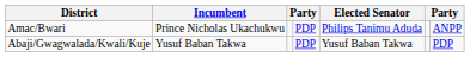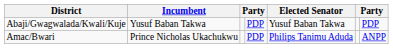rows swapped: Abaji/Gwagwalada/Kwali/Kuje <-> Amac/Bwari
